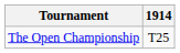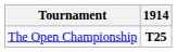The Open Championship | 1914: normal -> bold
